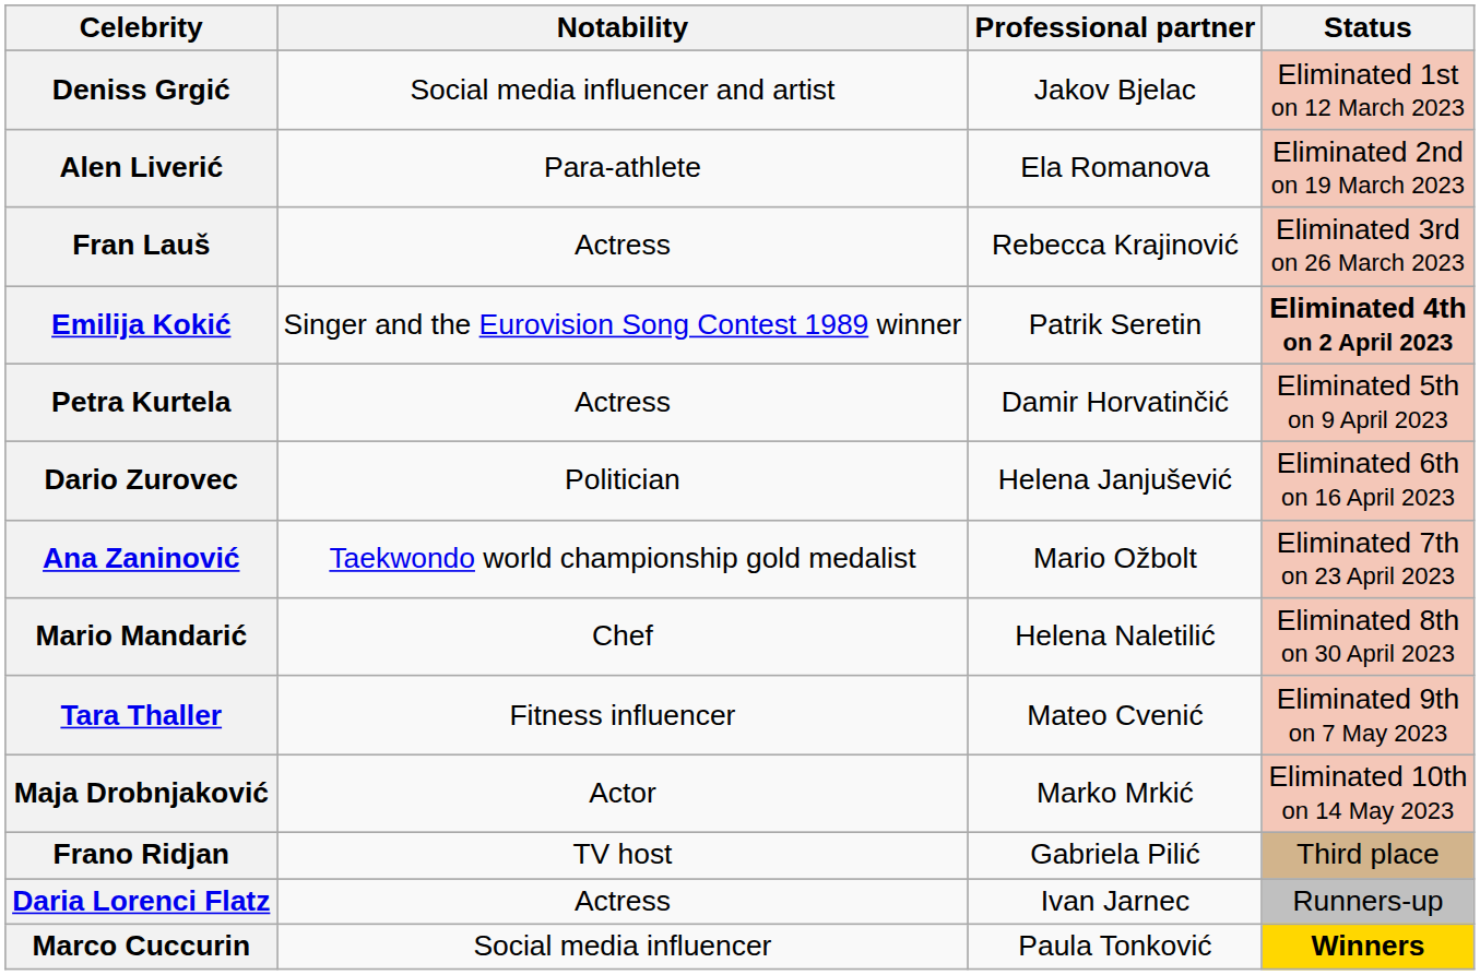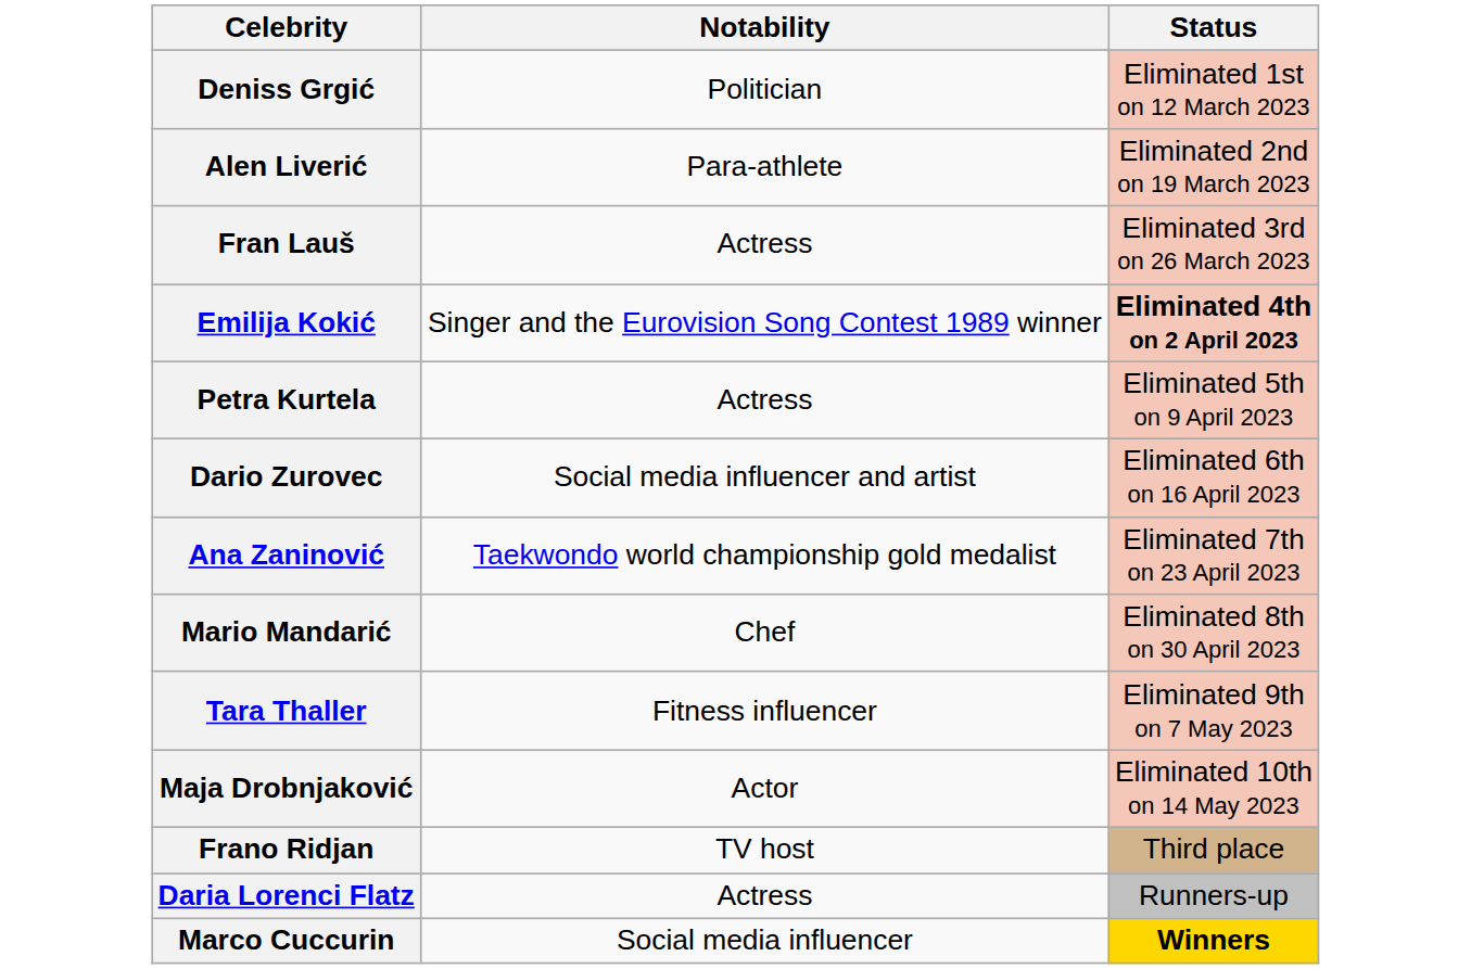- column: Professional partner | Jakov Bjelac | Ela Romanova | Rebecca Krajinović | Patrik Seretin | Damir Horvatinčić | Helena Janjušević | Mario Ožbolt | Helena Naletilić | Mateo Cvenić | Marko Mrkić | Gabriela Pilić | Ivan Jarnec | Paula Tonković
Deniss Grgić | Notability: Social media influencer and artist -> Politician
Dario Zurovec | Notability: Politician -> Social media influencer and artist
